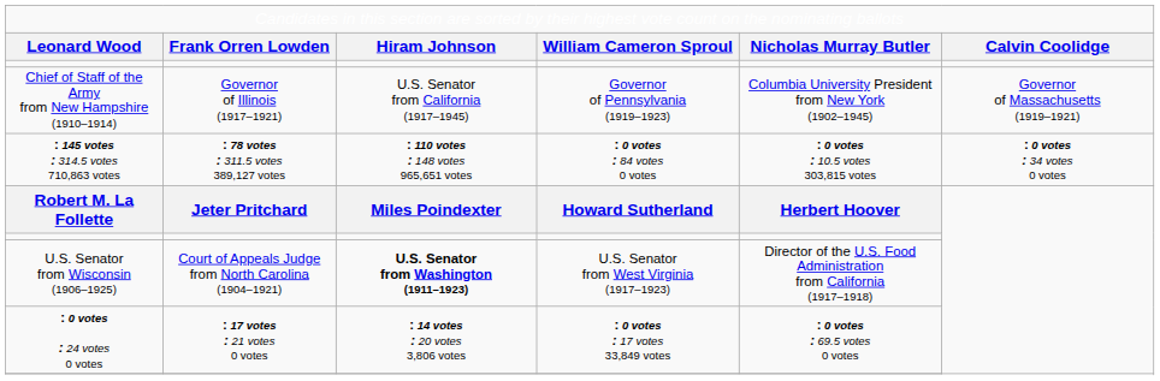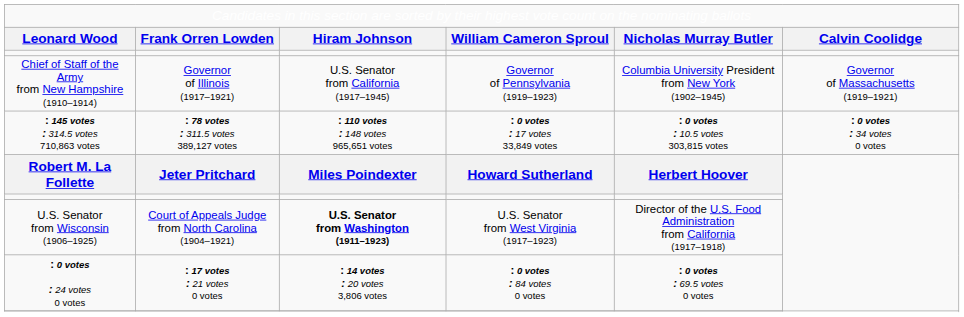: 145 votes : 314.5 votes 710,863 votes | column 4: : 0 votes : 84 votes 0 votes -> : 0 votes : 17 votes 33,849 votes
: 0 votes : 24 votes 0 votes | column 4: : 0 votes : 17 votes 33,849 votes -> : 0 votes : 84 votes 0 votes
